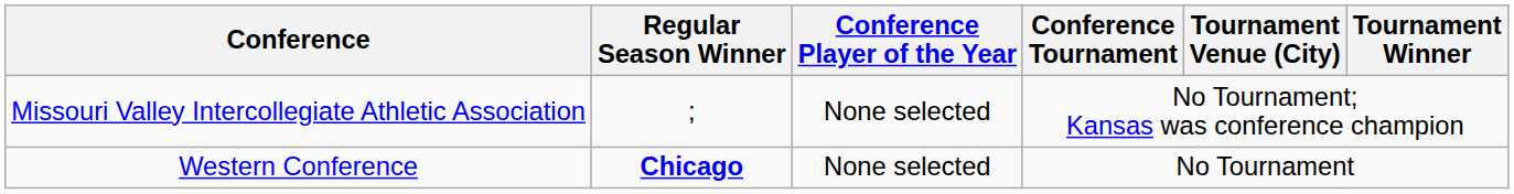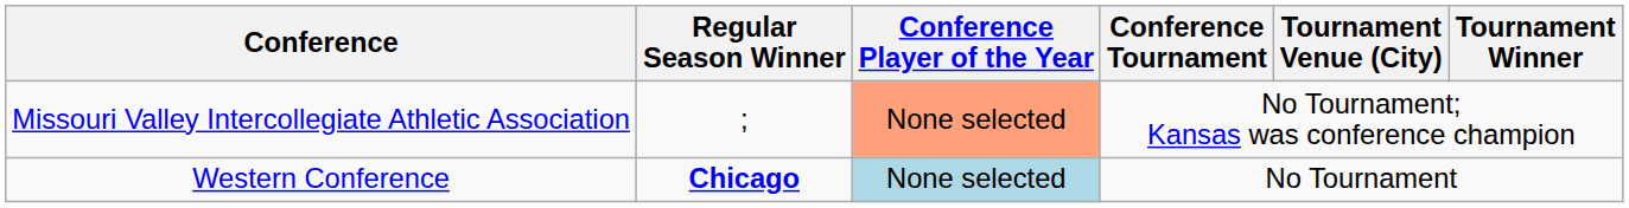Missouri Valley Intercollegiate Athletic Association | Conference Player of the Year: no background -> lightsalmon background
Western Conference | Conference Player of the Year: no background -> lightblue background
